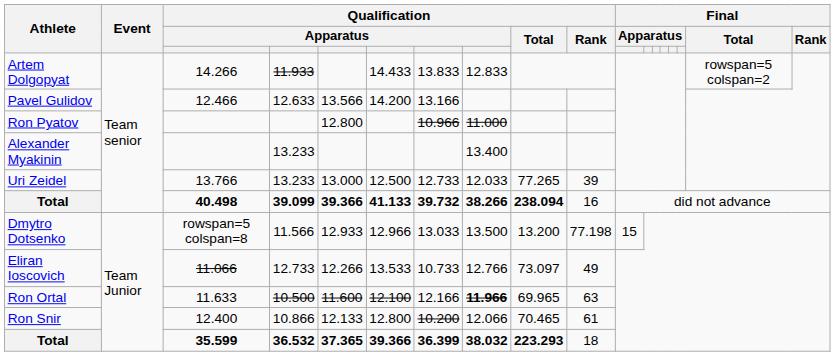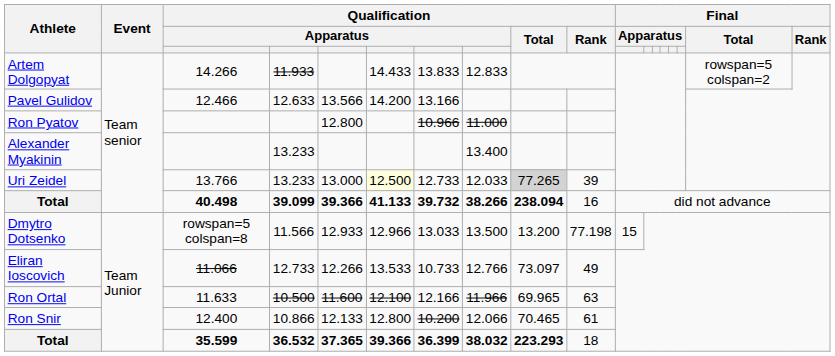Uri Zeidel | column 6: no background -> lightyellow background
Uri Zeidel | Qualification / Total: no background -> lightgrey background
Ron Ortal | column 8: bold -> normal
